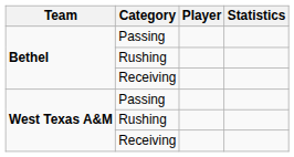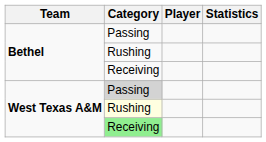West Texas A&M / Passing | Category: no background -> lightgrey background
West Texas A&M / Rushing | Category: no background -> lightyellow background
West Texas A&M / Receiving | Category: no background -> lightgreen background
